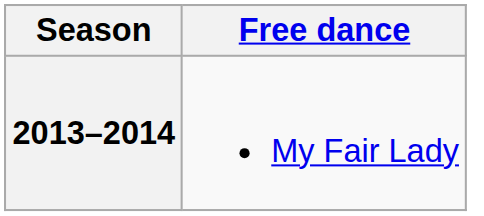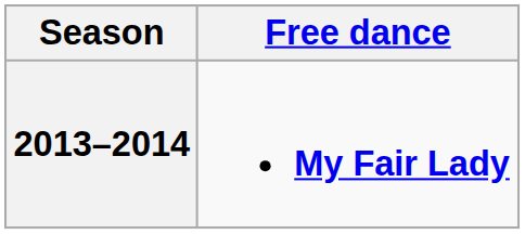2013–2014 | Free dance: normal -> bold
